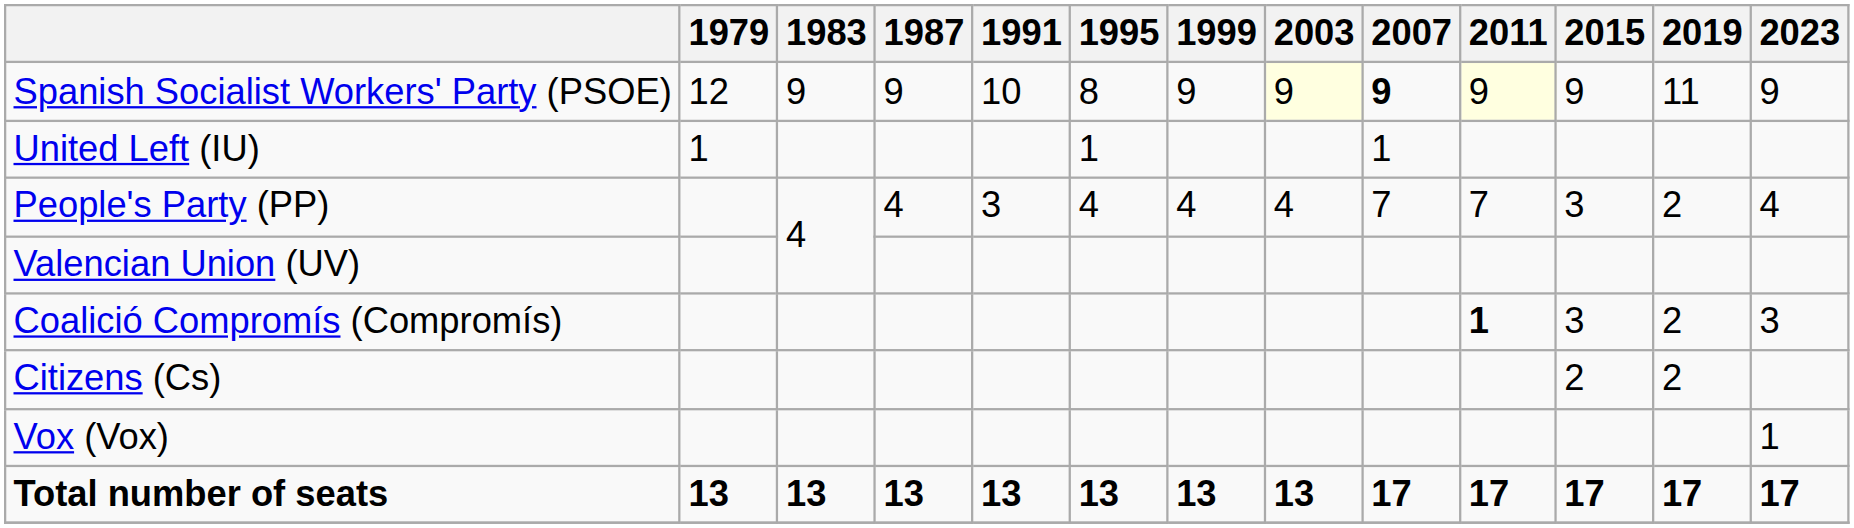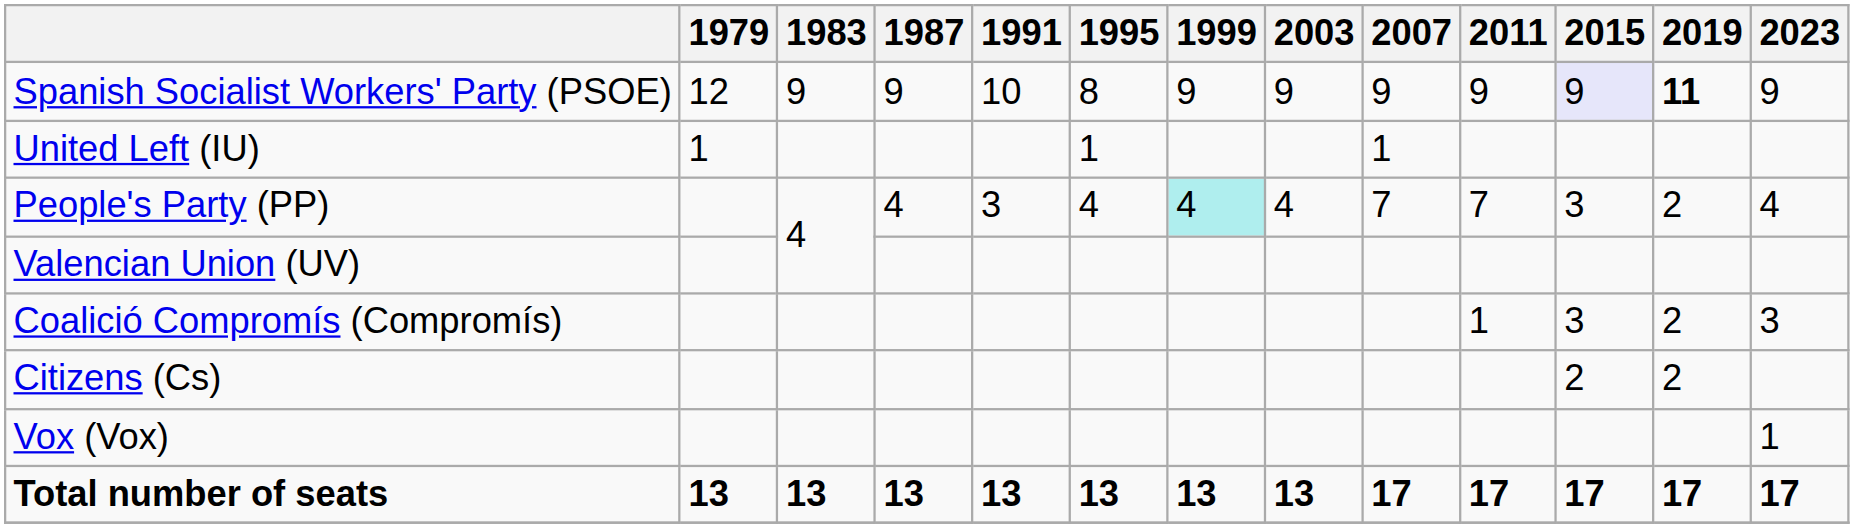Spanish Socialist Workers' Party (PSOE) | 2003: lightyellow background -> no background
Spanish Socialist Workers' Party (PSOE) | 2007: bold -> normal
Spanish Socialist Workers' Party (PSOE) | 2011: lightyellow background -> no background
Spanish Socialist Workers' Party (PSOE) | 2015: no background -> lavender background
Spanish Socialist Workers' Party (PSOE) | 2019: normal -> bold
People's Party (PP) | 1999: no background -> paleturquoise background
Coalició Compromís (Compromís) | 2011: bold -> normal
